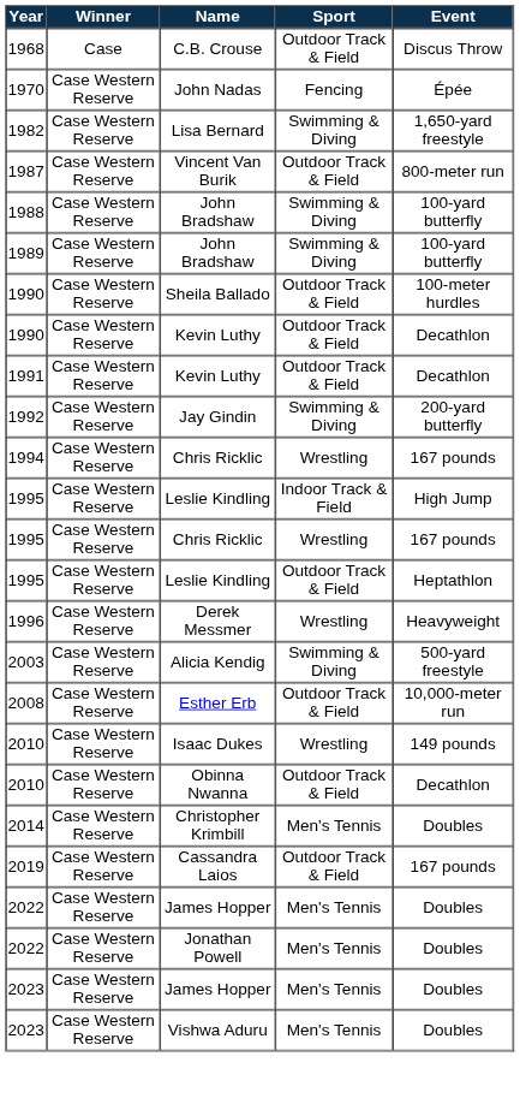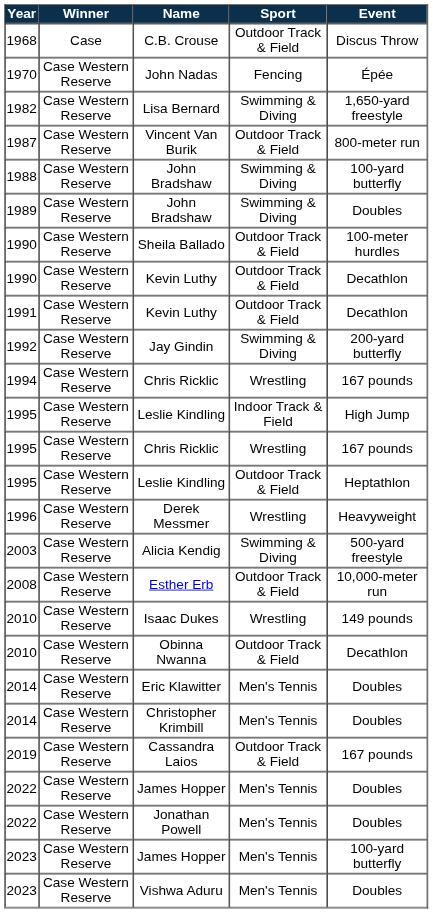1989 / John Bradshaw | Event: 100-yard butterfly -> Doubles
+ row: 2014 | Case Western Reserve | Eric Klawitter | Men's Tennis | Doubles
2023 / James Hopper | Event: Doubles -> 100-yard butterfly
